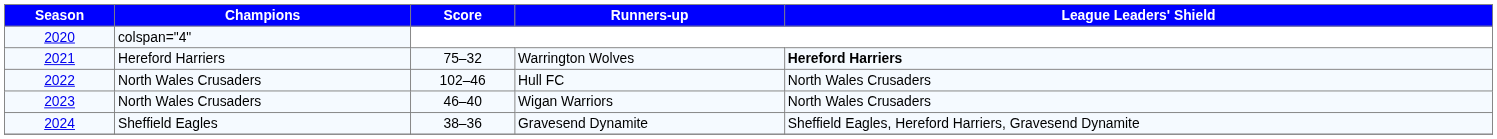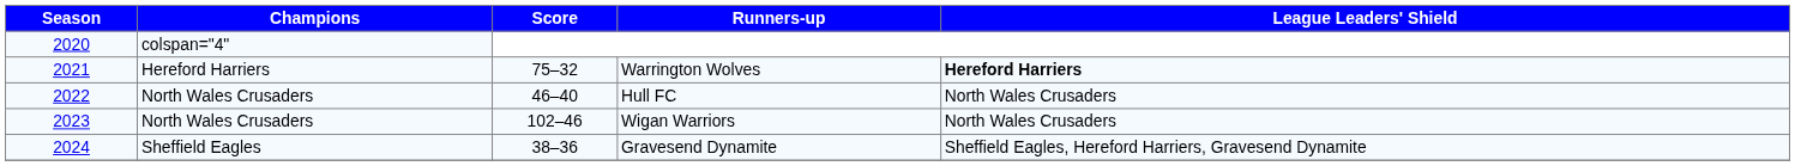Hull FC | Score: 102–46 -> 46–40
Wigan Warriors | Score: 46–40 -> 102–46
